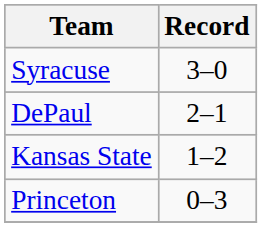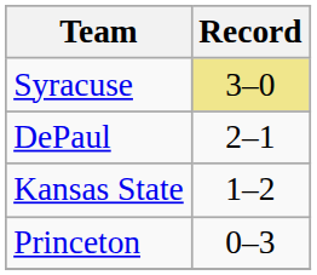Syracuse | Record: no background -> khaki background
